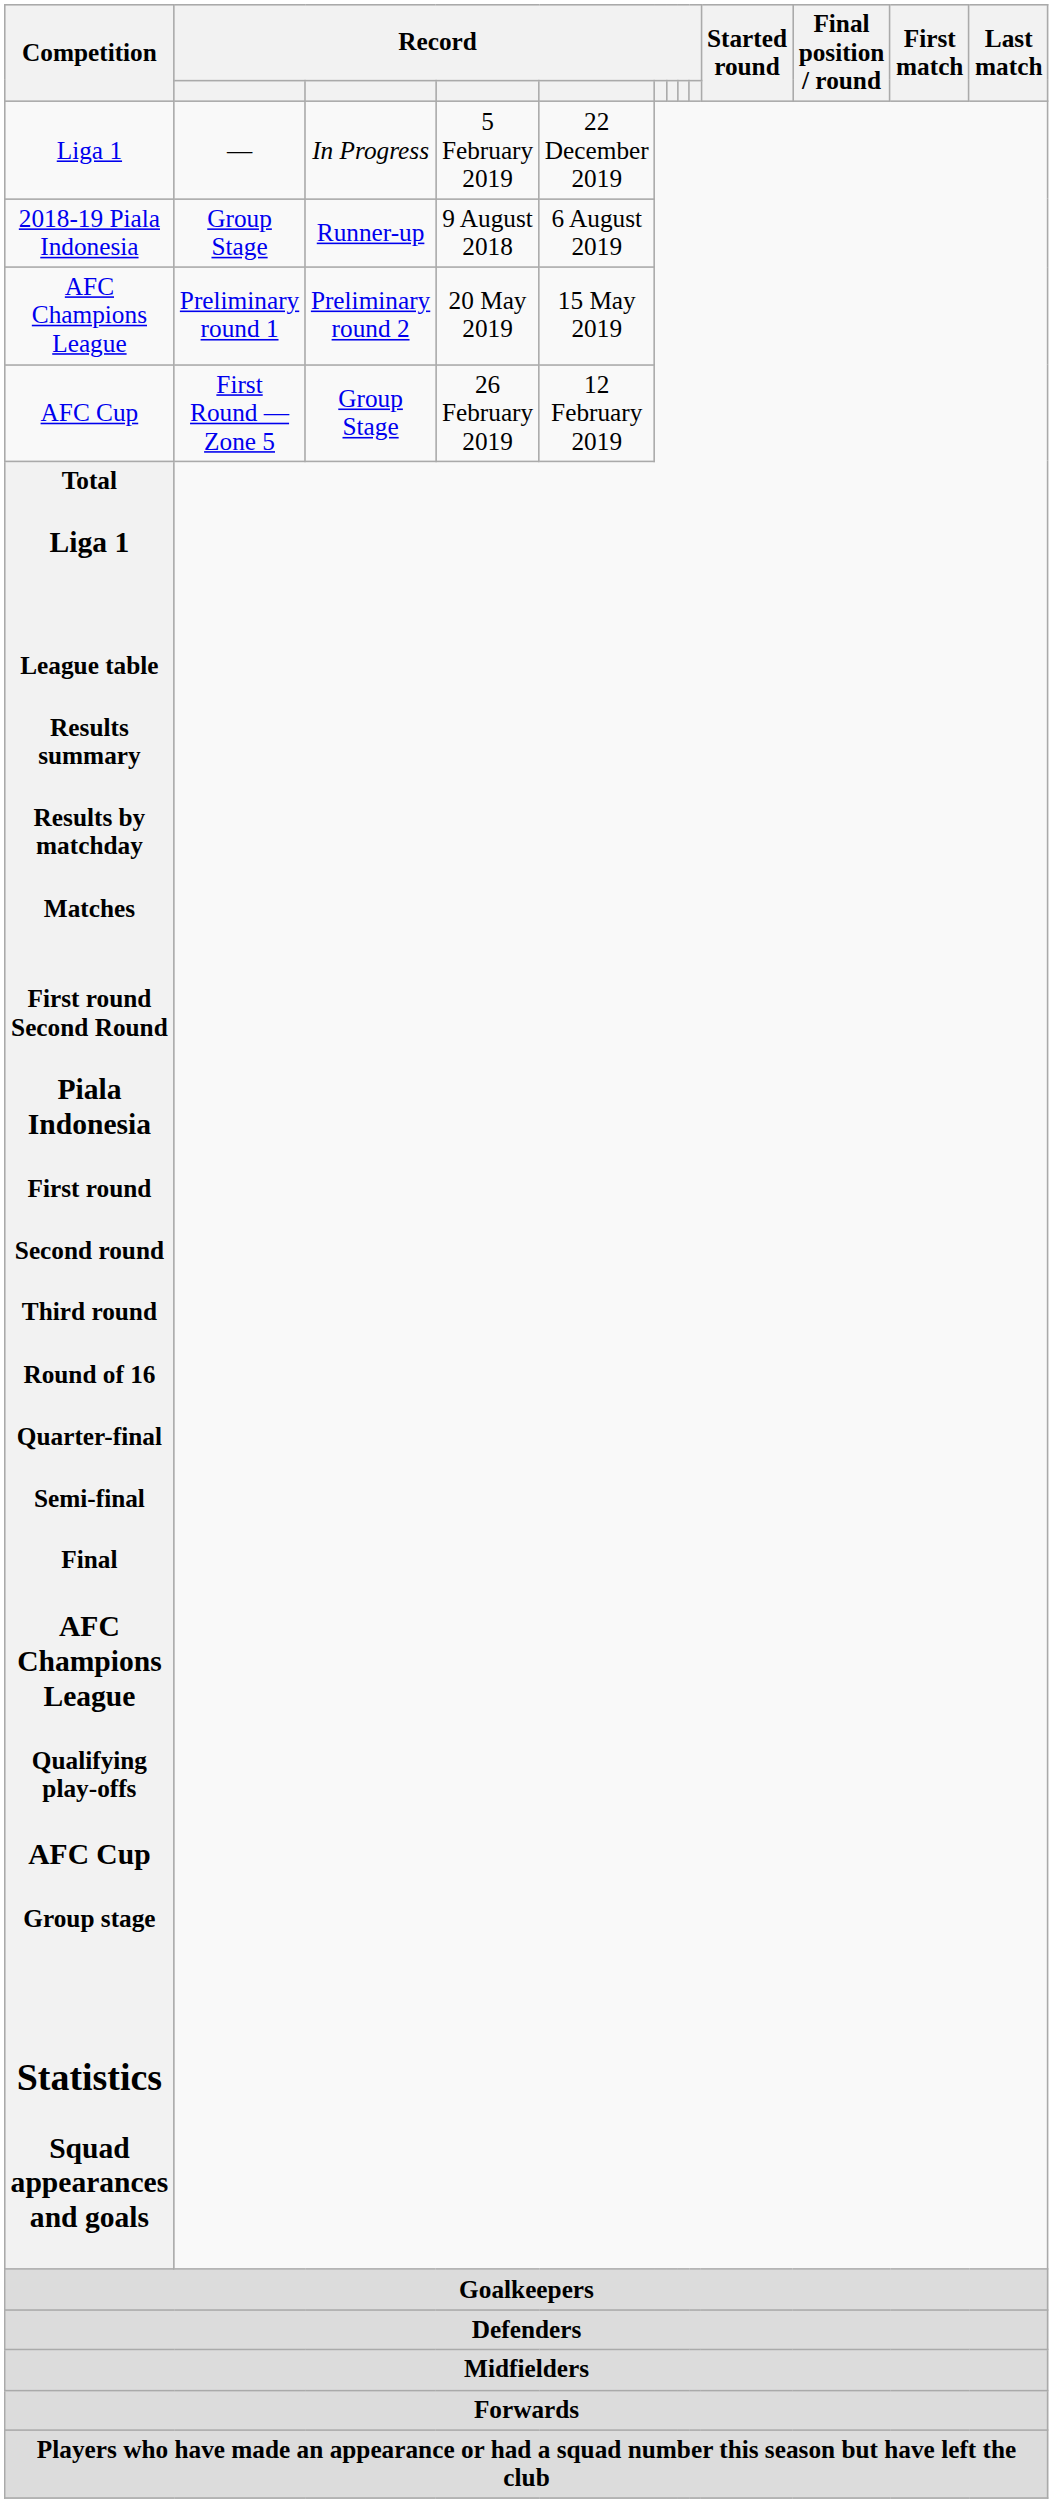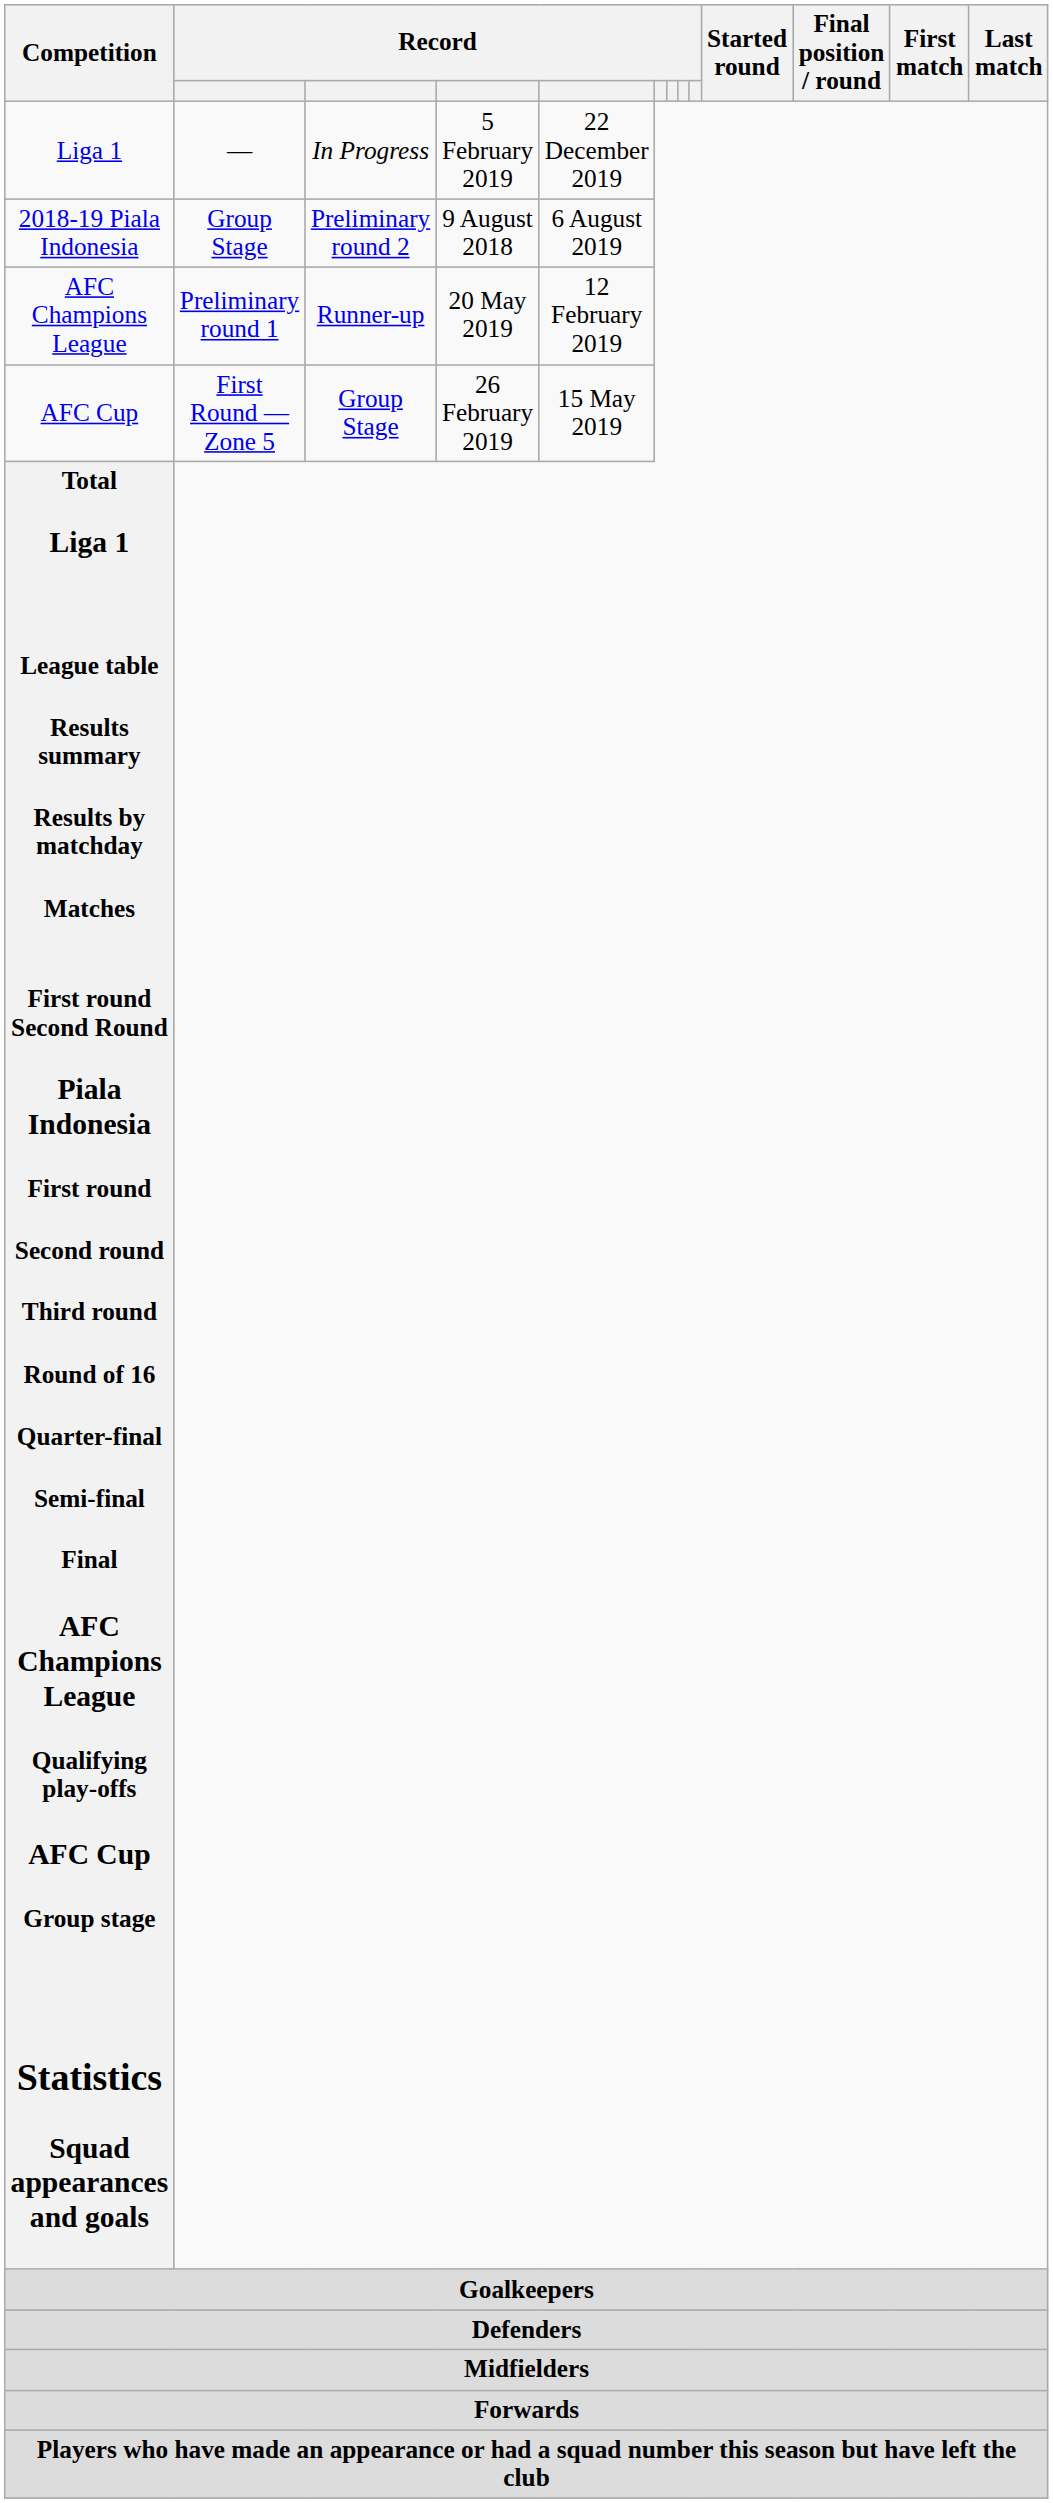2018-19 Piala Indonesia | column 3: Runner-up -> Preliminary round 2
AFC Champions League | column 3: Preliminary round 2 -> Runner-up
AFC Champions League | column 5: 15 May 2019 -> 12 February 2019
AFC Cup | column 5: 12 February 2019 -> 15 May 2019
